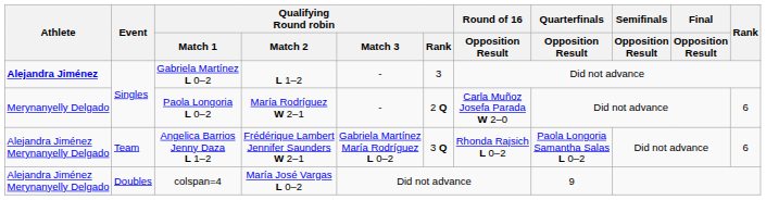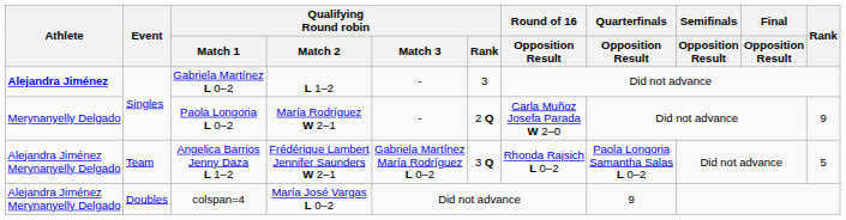Paola Longoria L 0–2 | Rank: 6 -> 9
Angelica Barrios Jenny Daza L 1–2 | Rank: 6 -> 5
